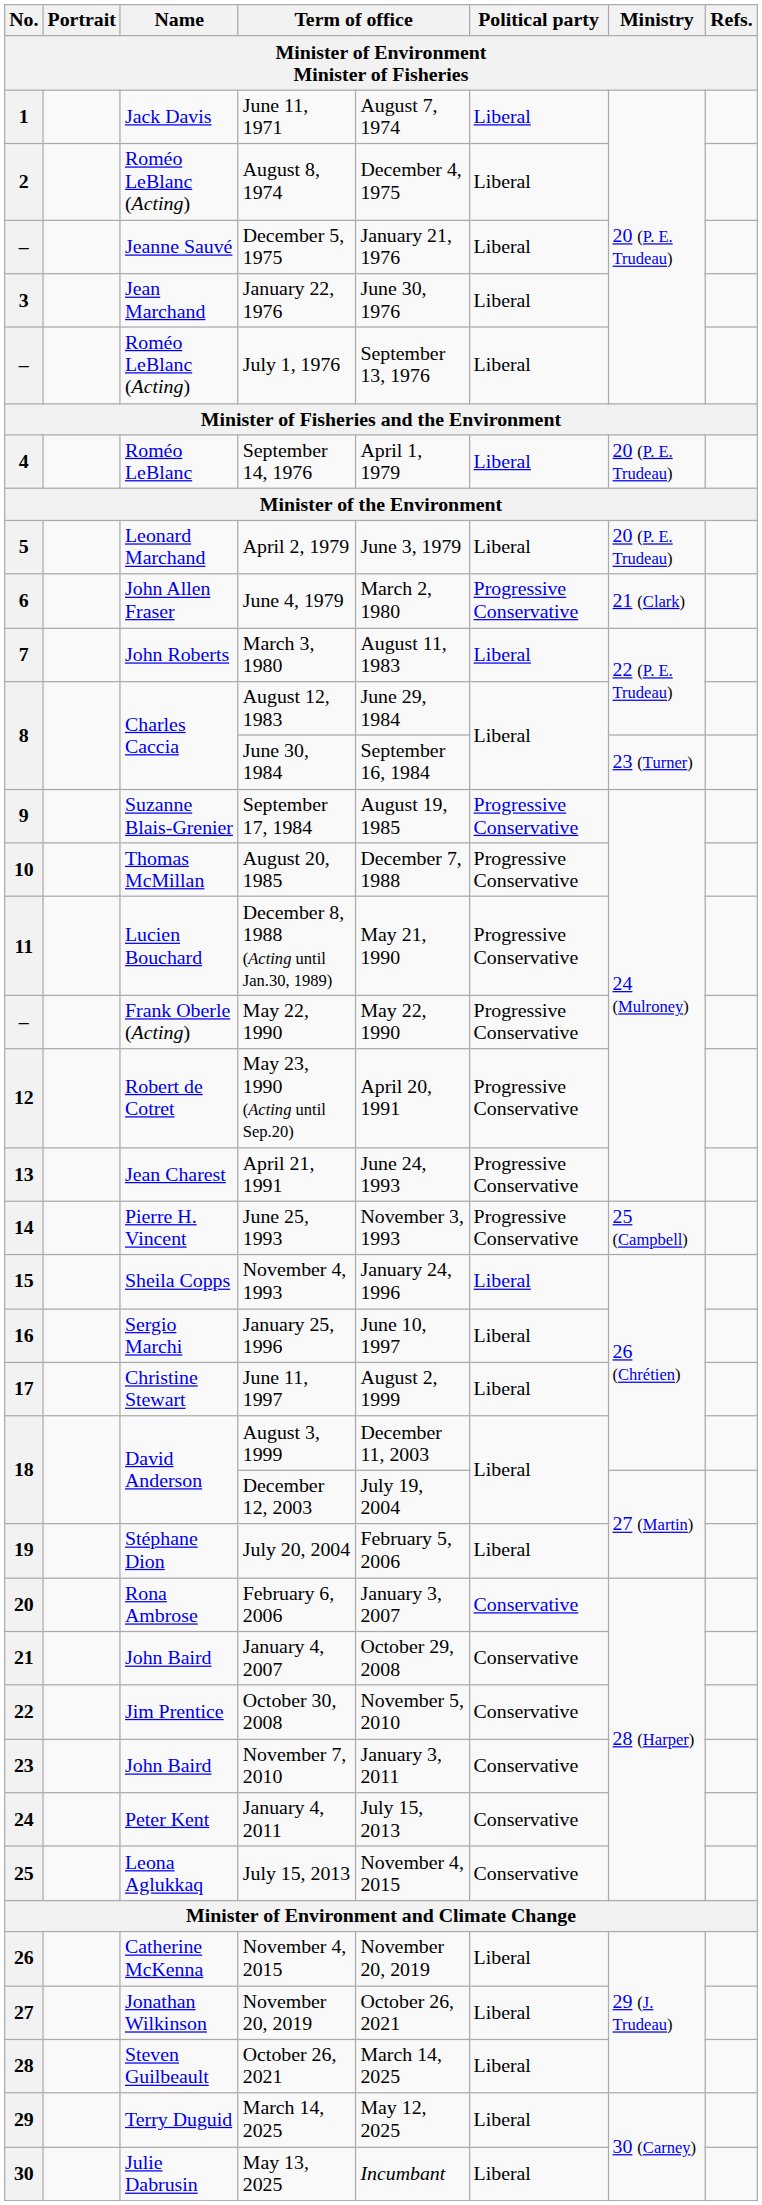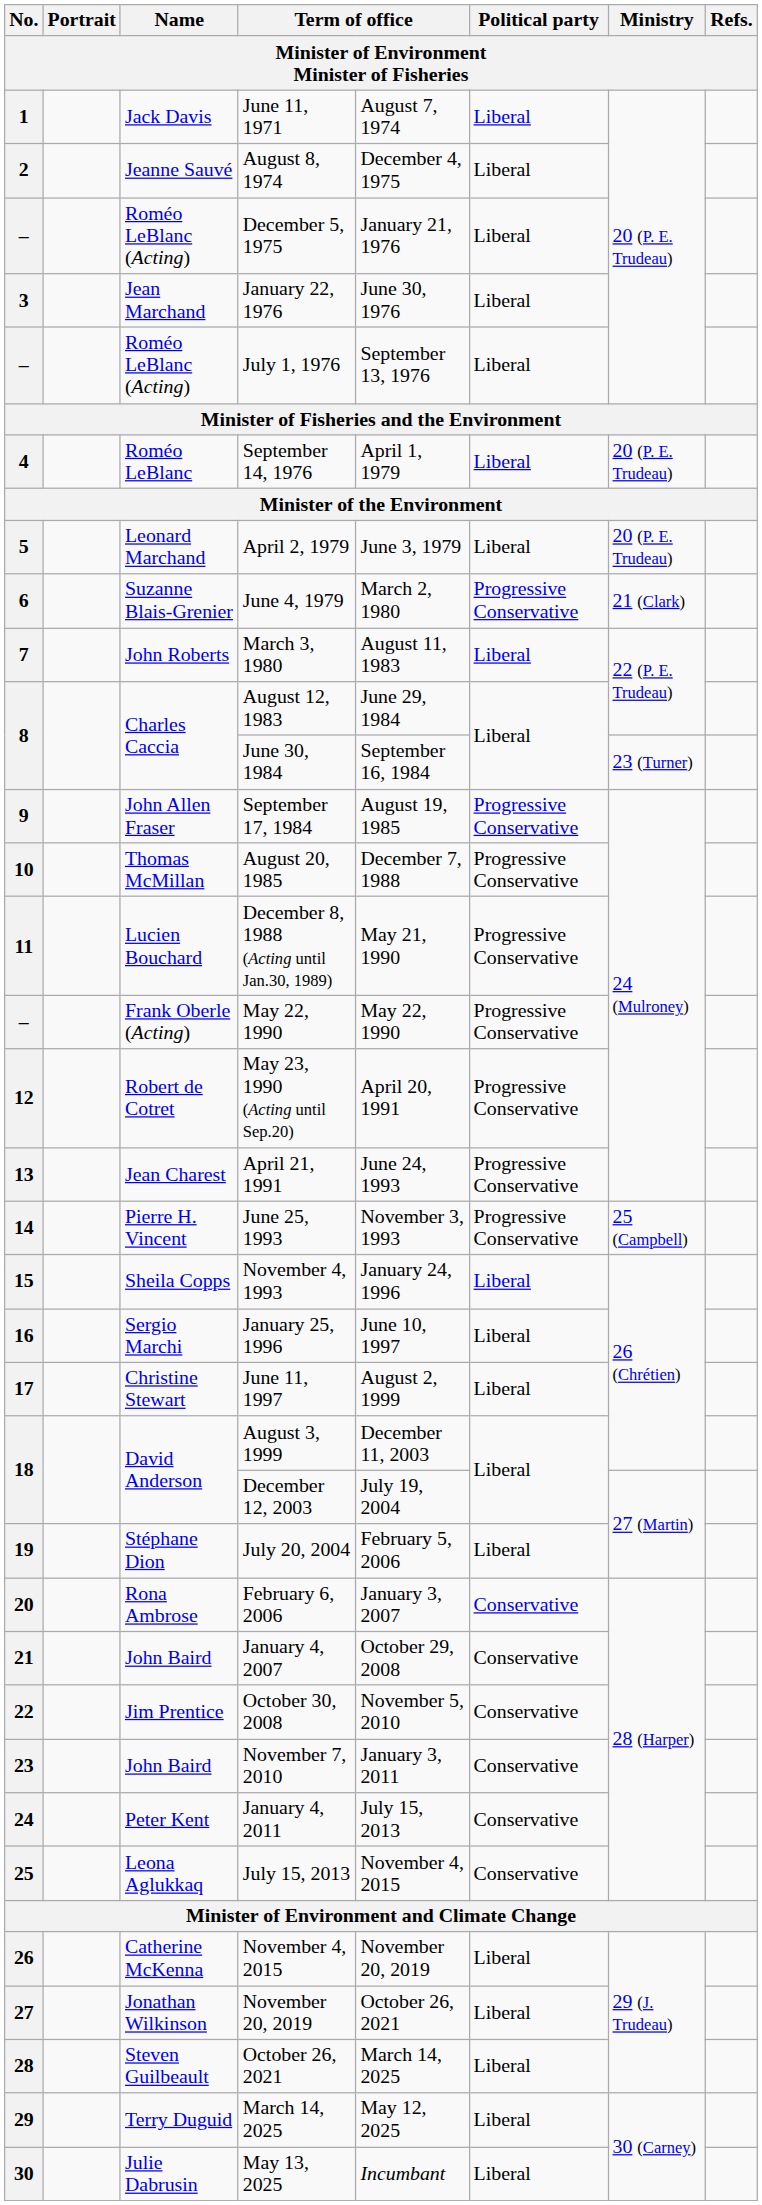August 8, 1974 | Name: Roméo LeBlanc (Acting) -> Jeanne Sauvé
December 5, 1975 | Name: Jeanne Sauvé -> Roméo LeBlanc (Acting)
June 4, 1979 | Name: John Allen Fraser -> Suzanne Blais-Grenier
September 17, 1984 | Name: Suzanne Blais-Grenier -> John Allen Fraser
